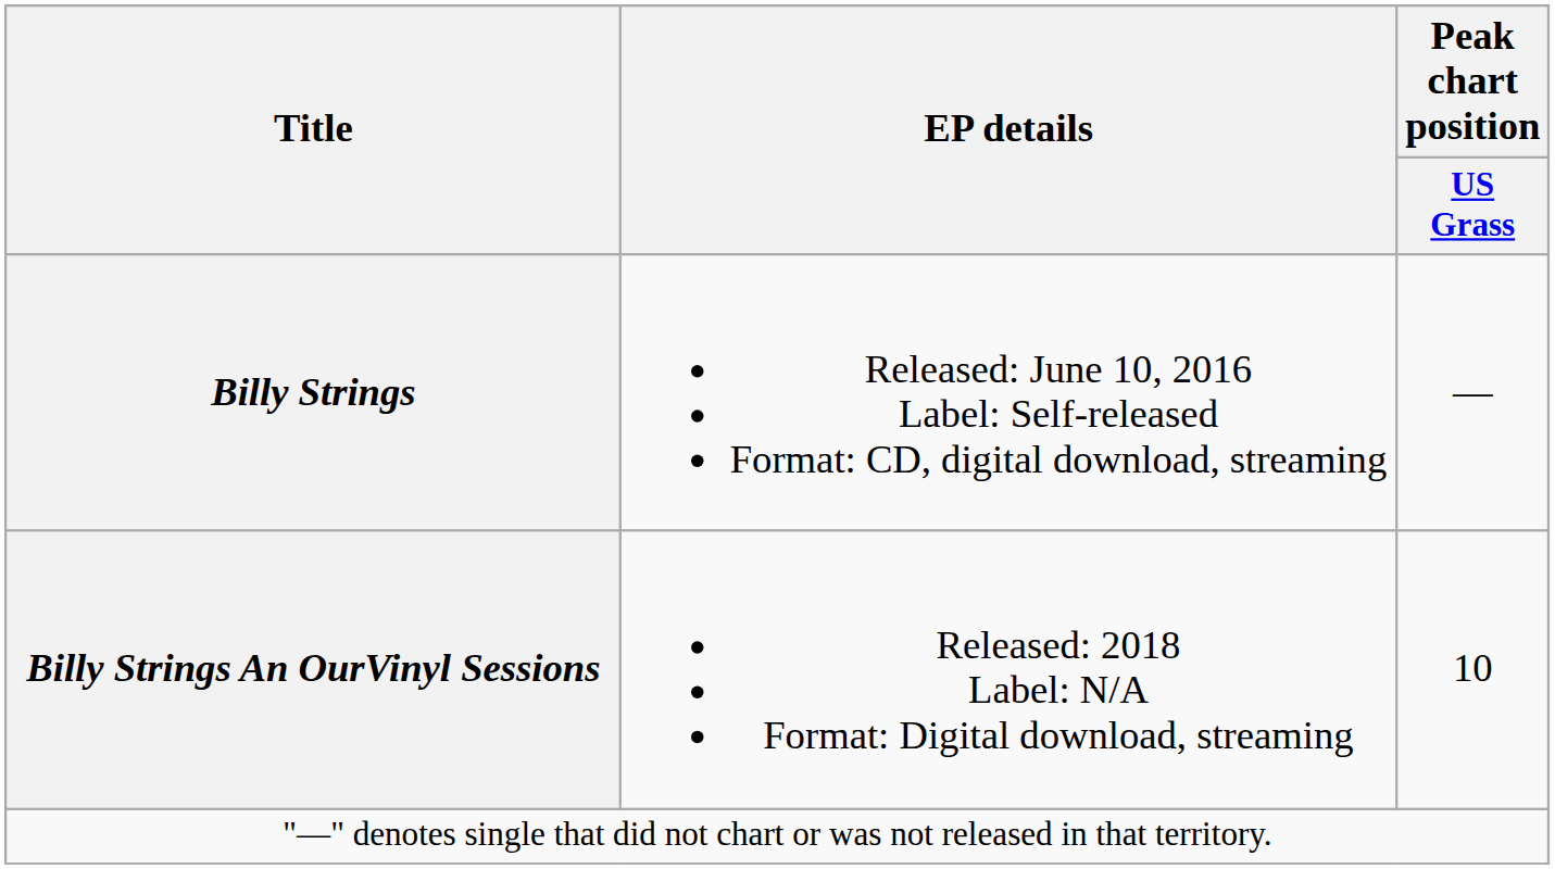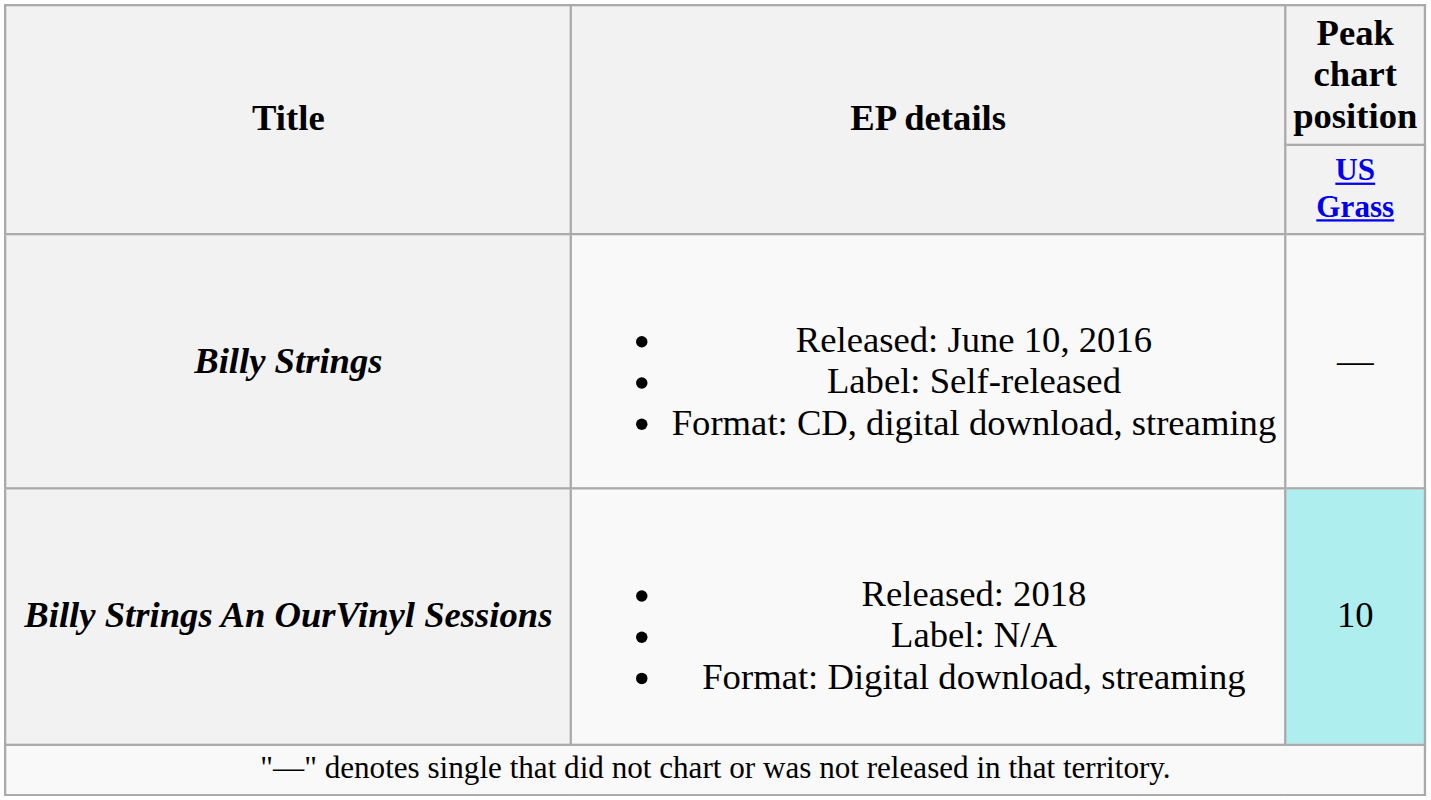Billy Strings An OurVinyl Sessions | Peak chart position / US Grass: no background -> paleturquoise background
